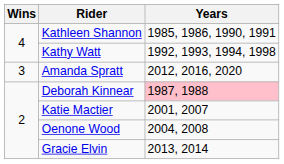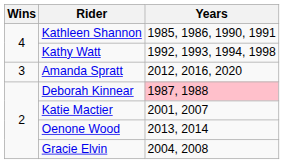Oenone Wood | Years: 2004, 2008 -> 2013, 2014
Gracie Elvin | Years: 2013, 2014 -> 2004, 2008
